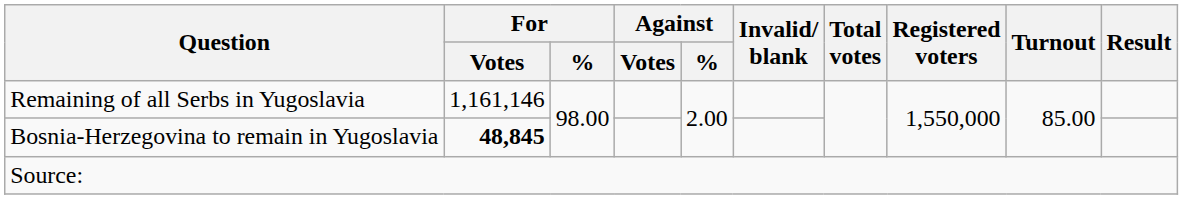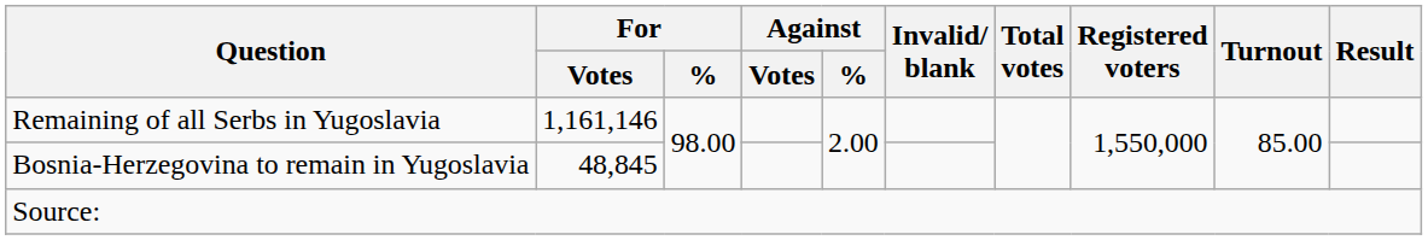Bosnia-Herzegovina to remain in Yugoslavia | For / Votes: bold -> normal
